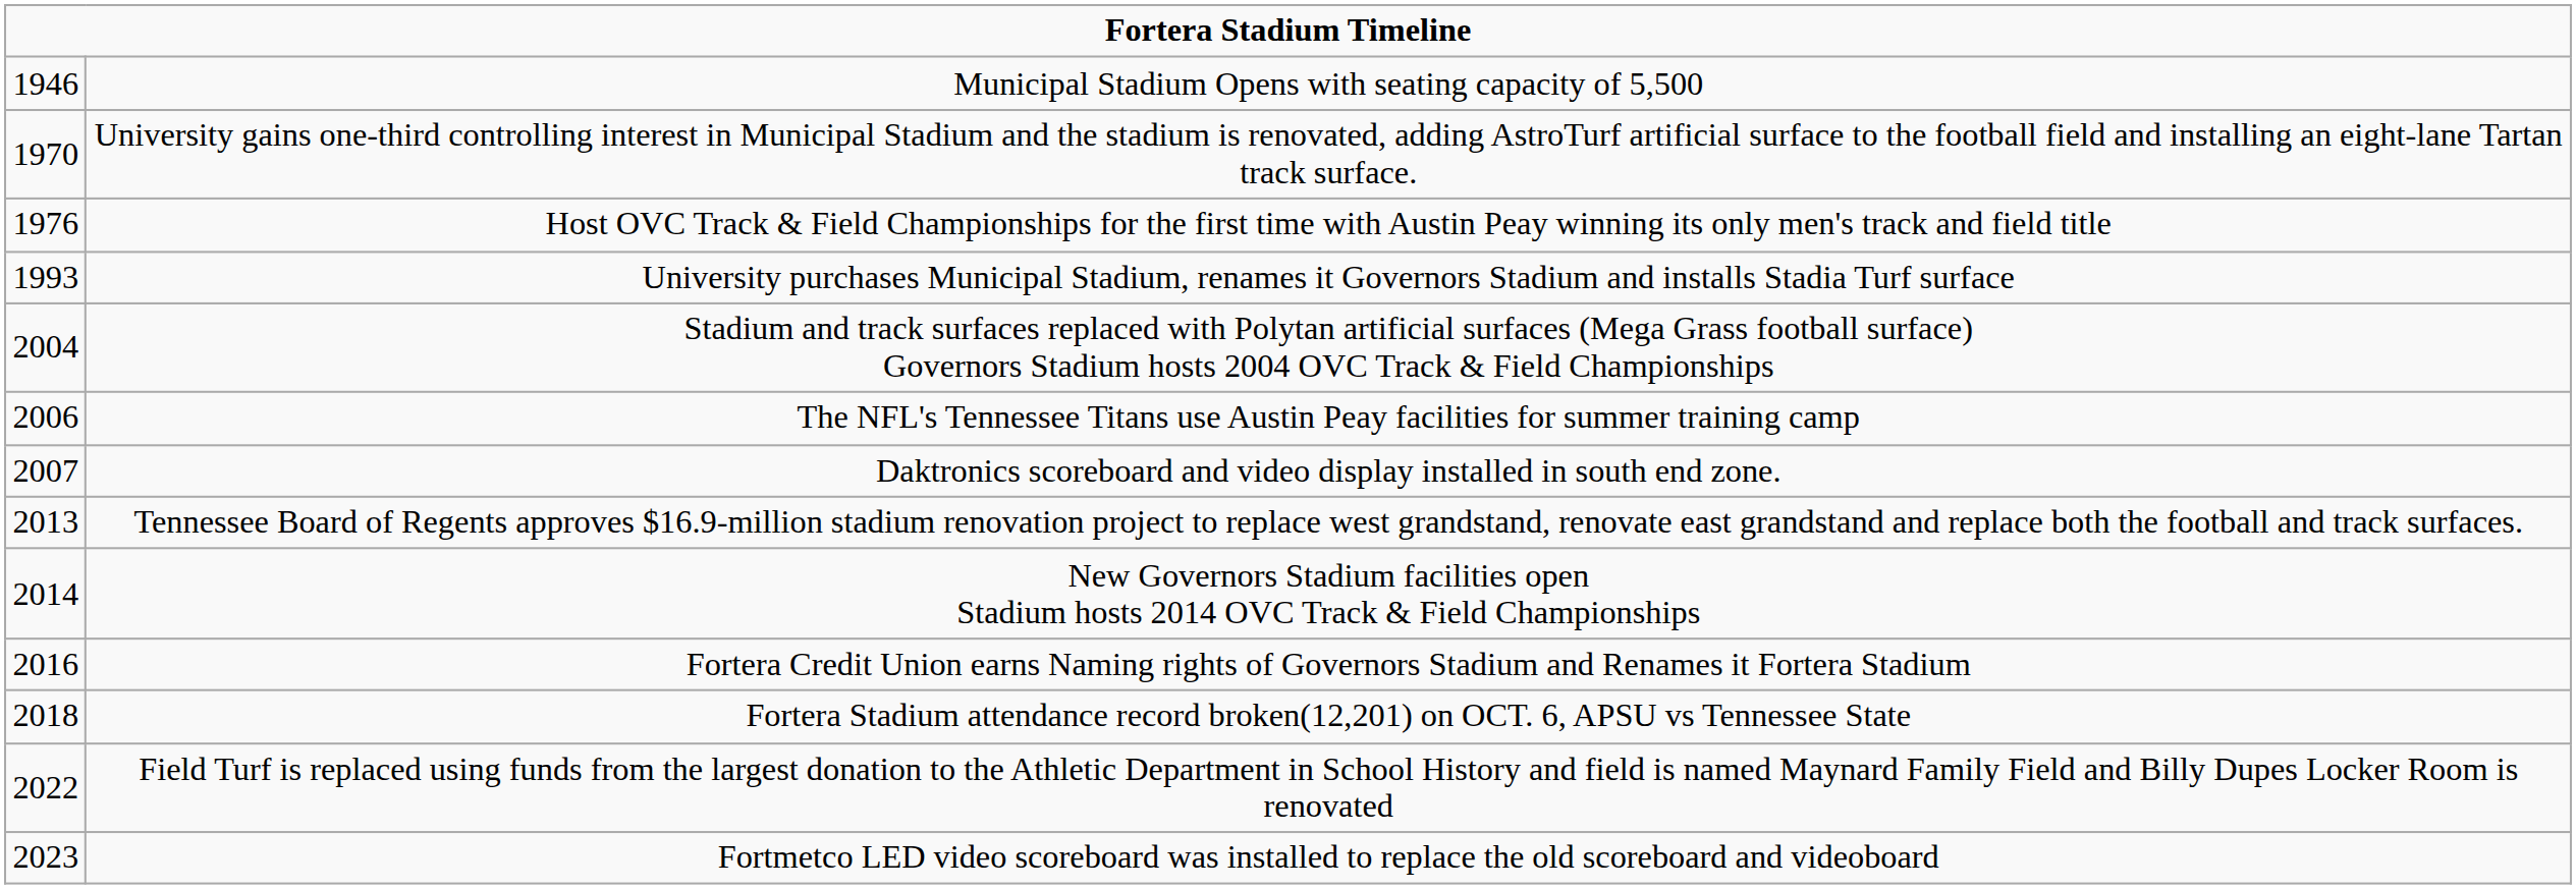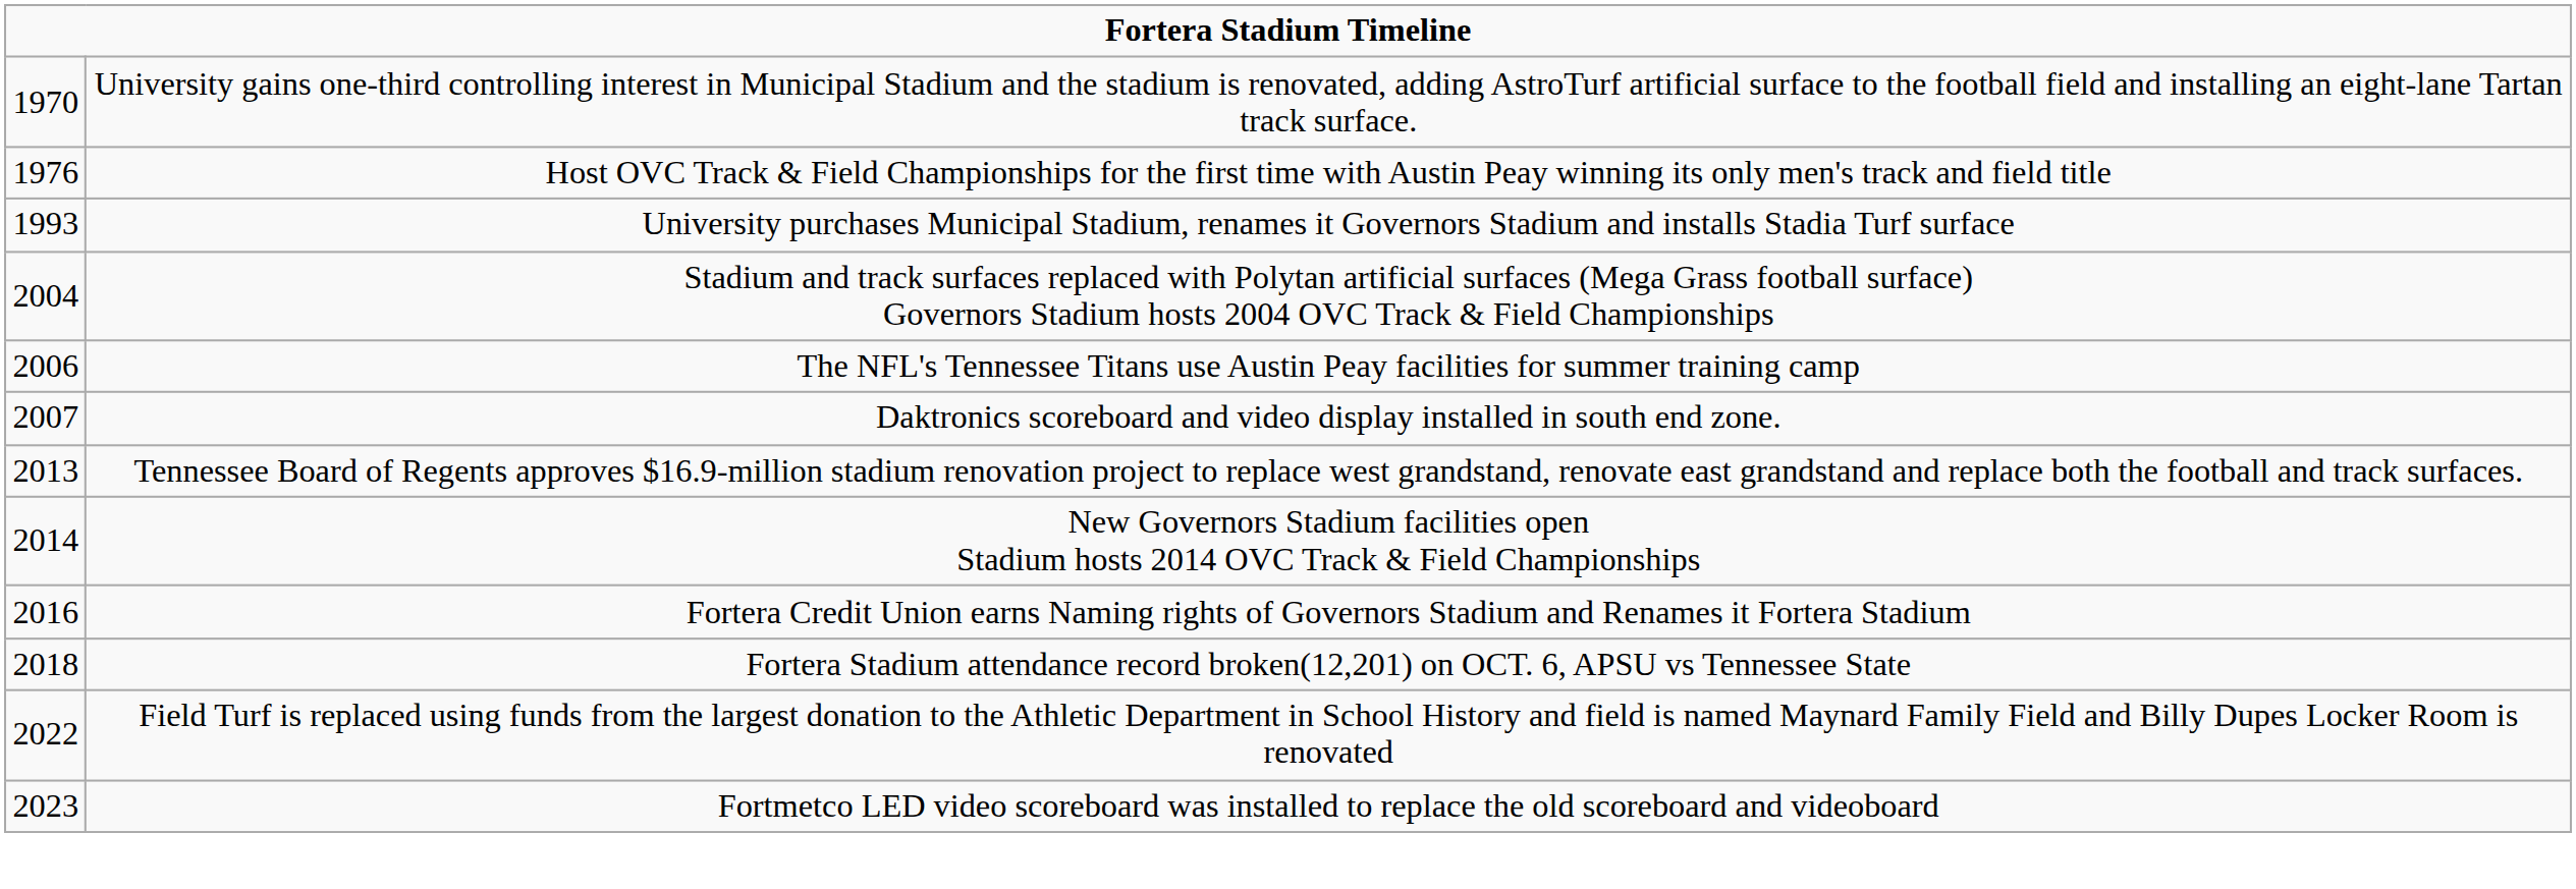- row: 1946 | Municipal Stadium Opens with seating capacity of 5,500
